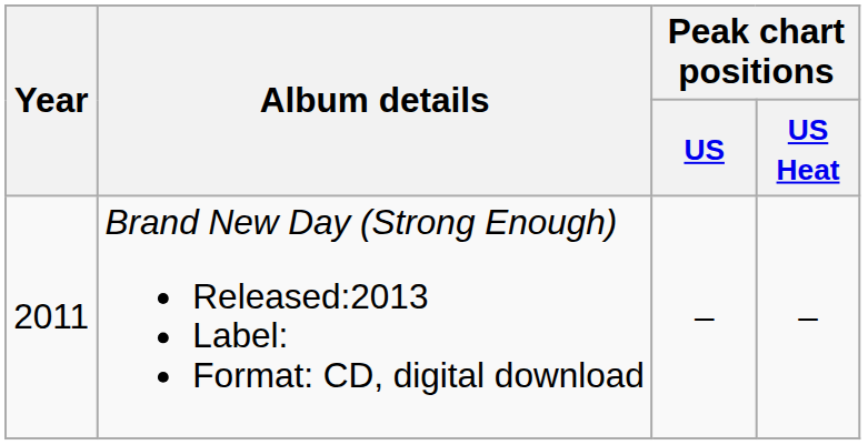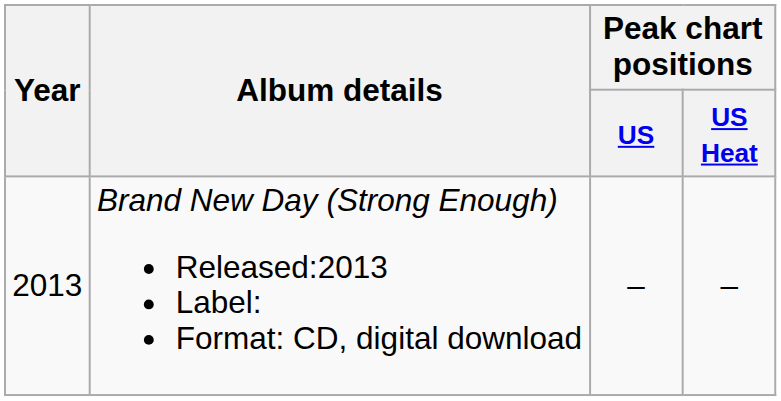row 3 | Year: 2011 -> 2013
